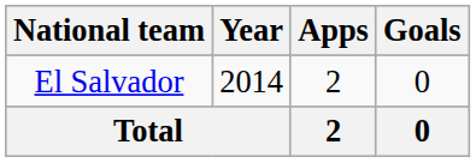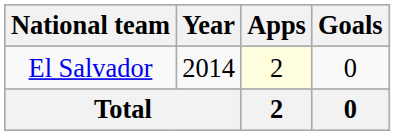El Salvador | Apps: no background -> lightyellow background
